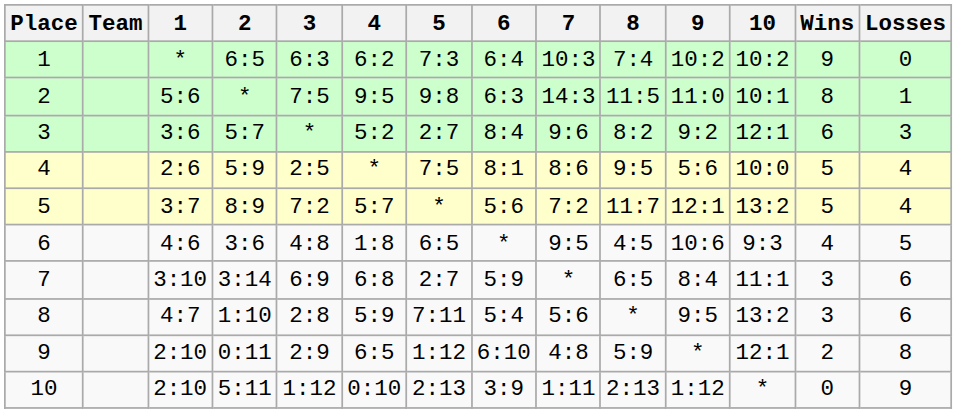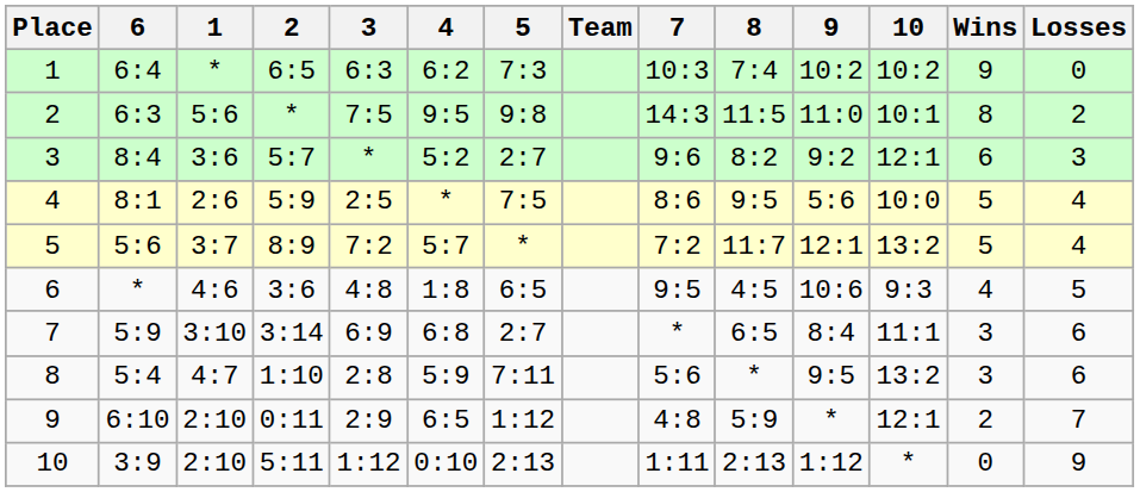columns swapped: Team <-> 6
row 3 | Losses: 1 -> 2
row 10 | Losses: 8 -> 7
